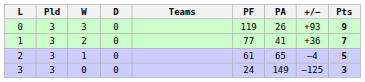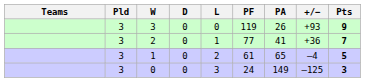columns swapped: Teams <-> L
